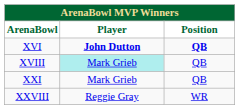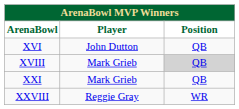XVI | Player: bold -> normal
XVI | Position: bold -> normal
XVIII | Player: paleturquoise background -> no background
XVIII | Position: no background -> lightgrey background
